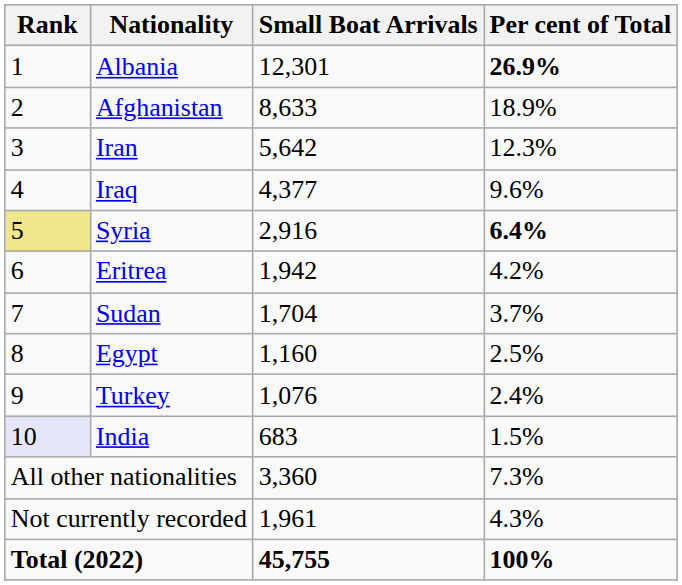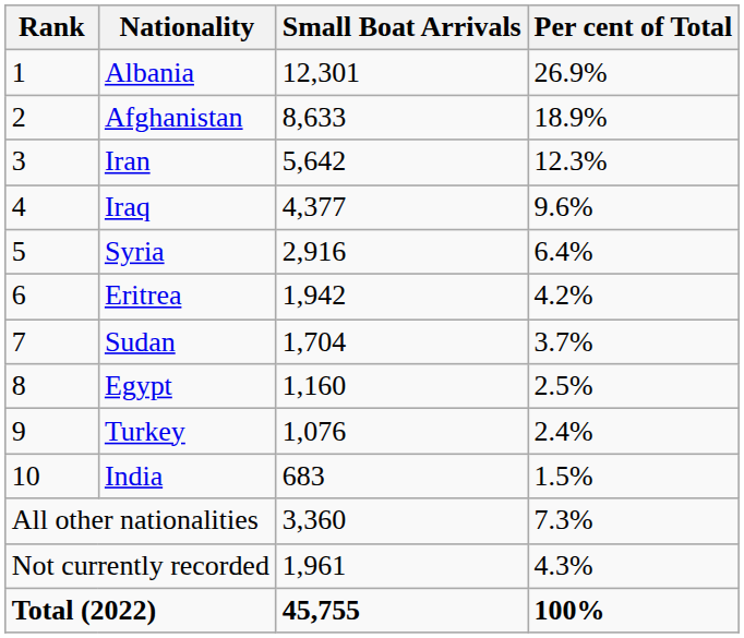Albania | Per cent of Total: bold -> normal
Syria | Rank: khaki background -> no background
Syria | Per cent of Total: bold -> normal
India | Rank: lavender background -> no background
